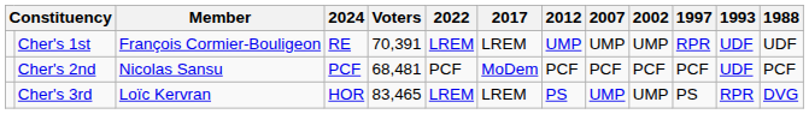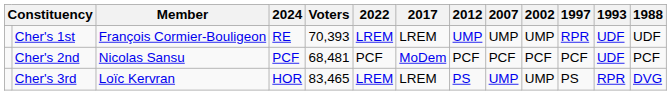Cher's 1st | Voters: 70,391 -> 70,393
